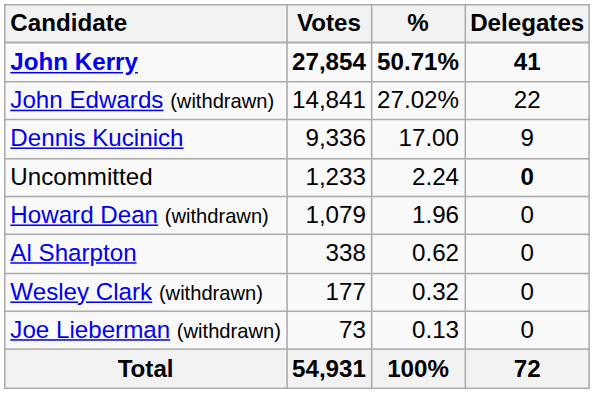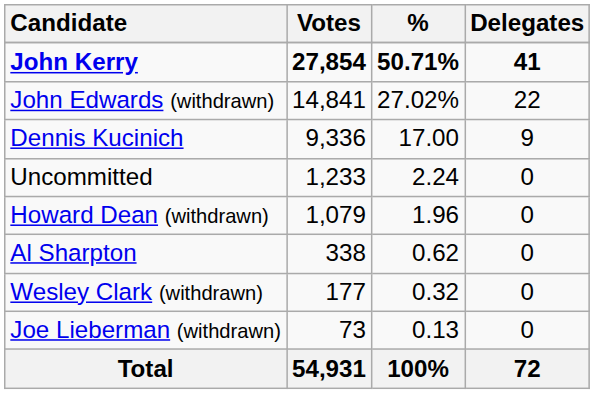Uncommitted | Delegates: bold -> normal
